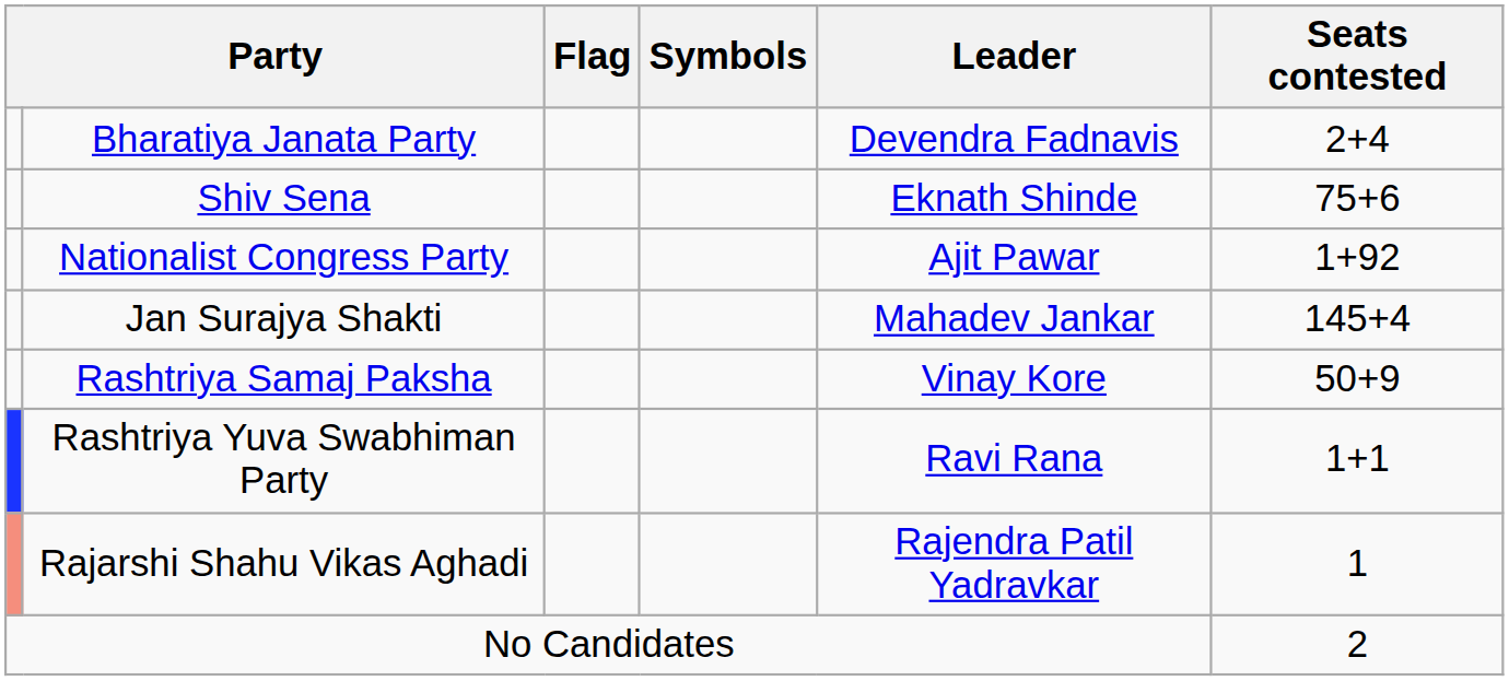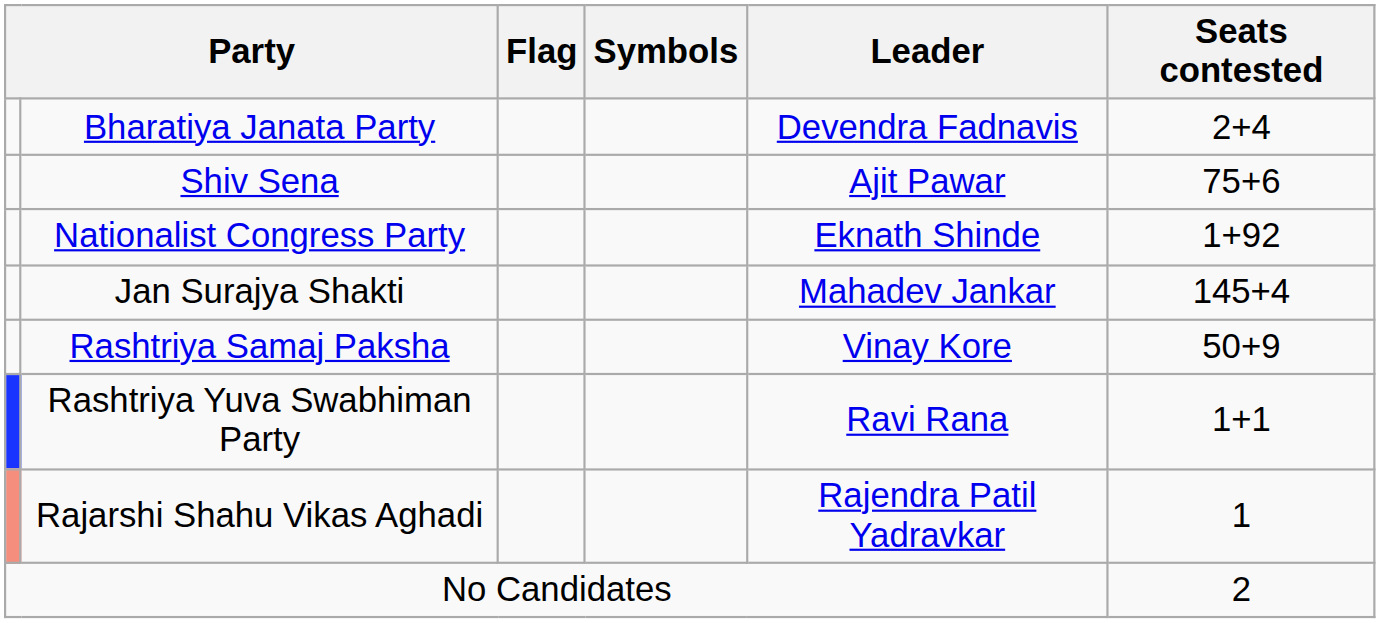Shiv Sena | Leader: Eknath Shinde -> Ajit Pawar
Nationalist Congress Party | Leader: Ajit Pawar -> Eknath Shinde
